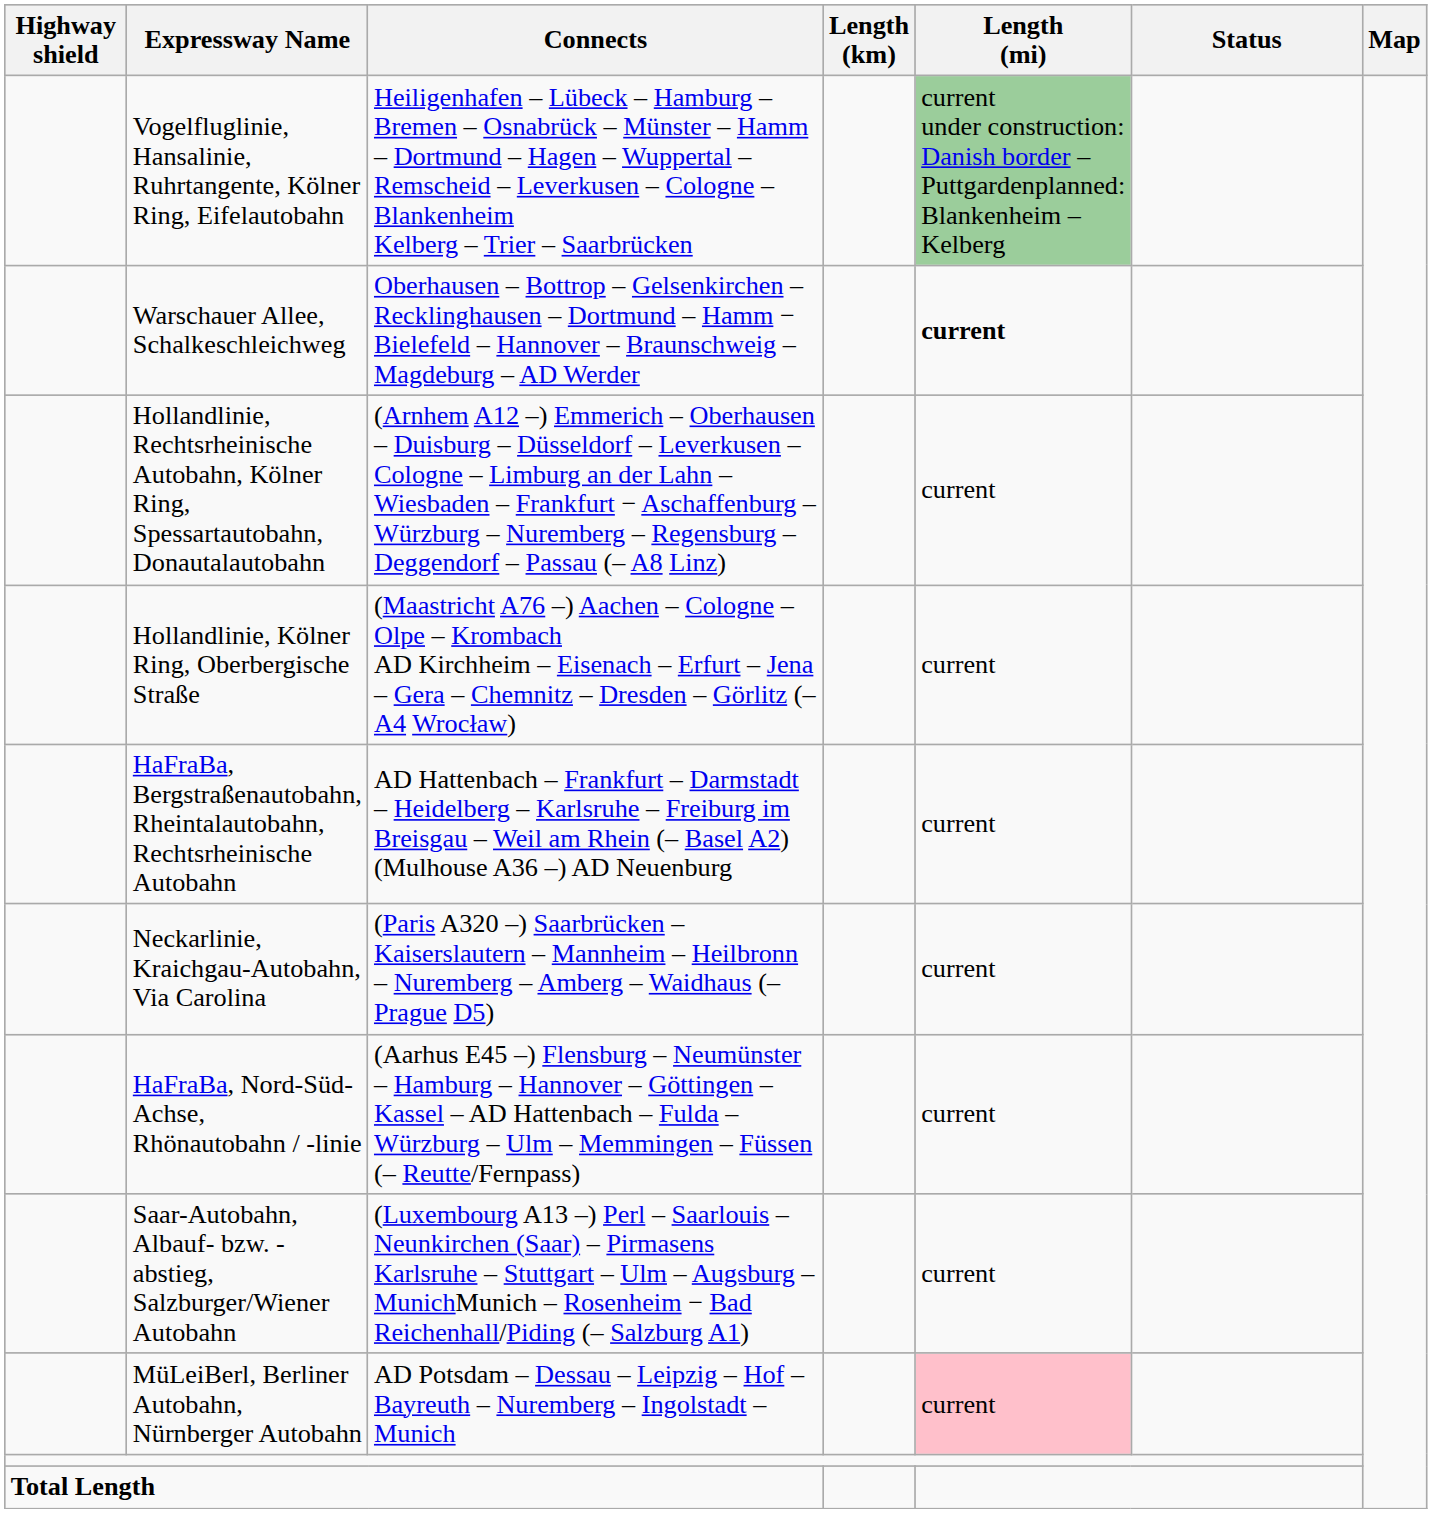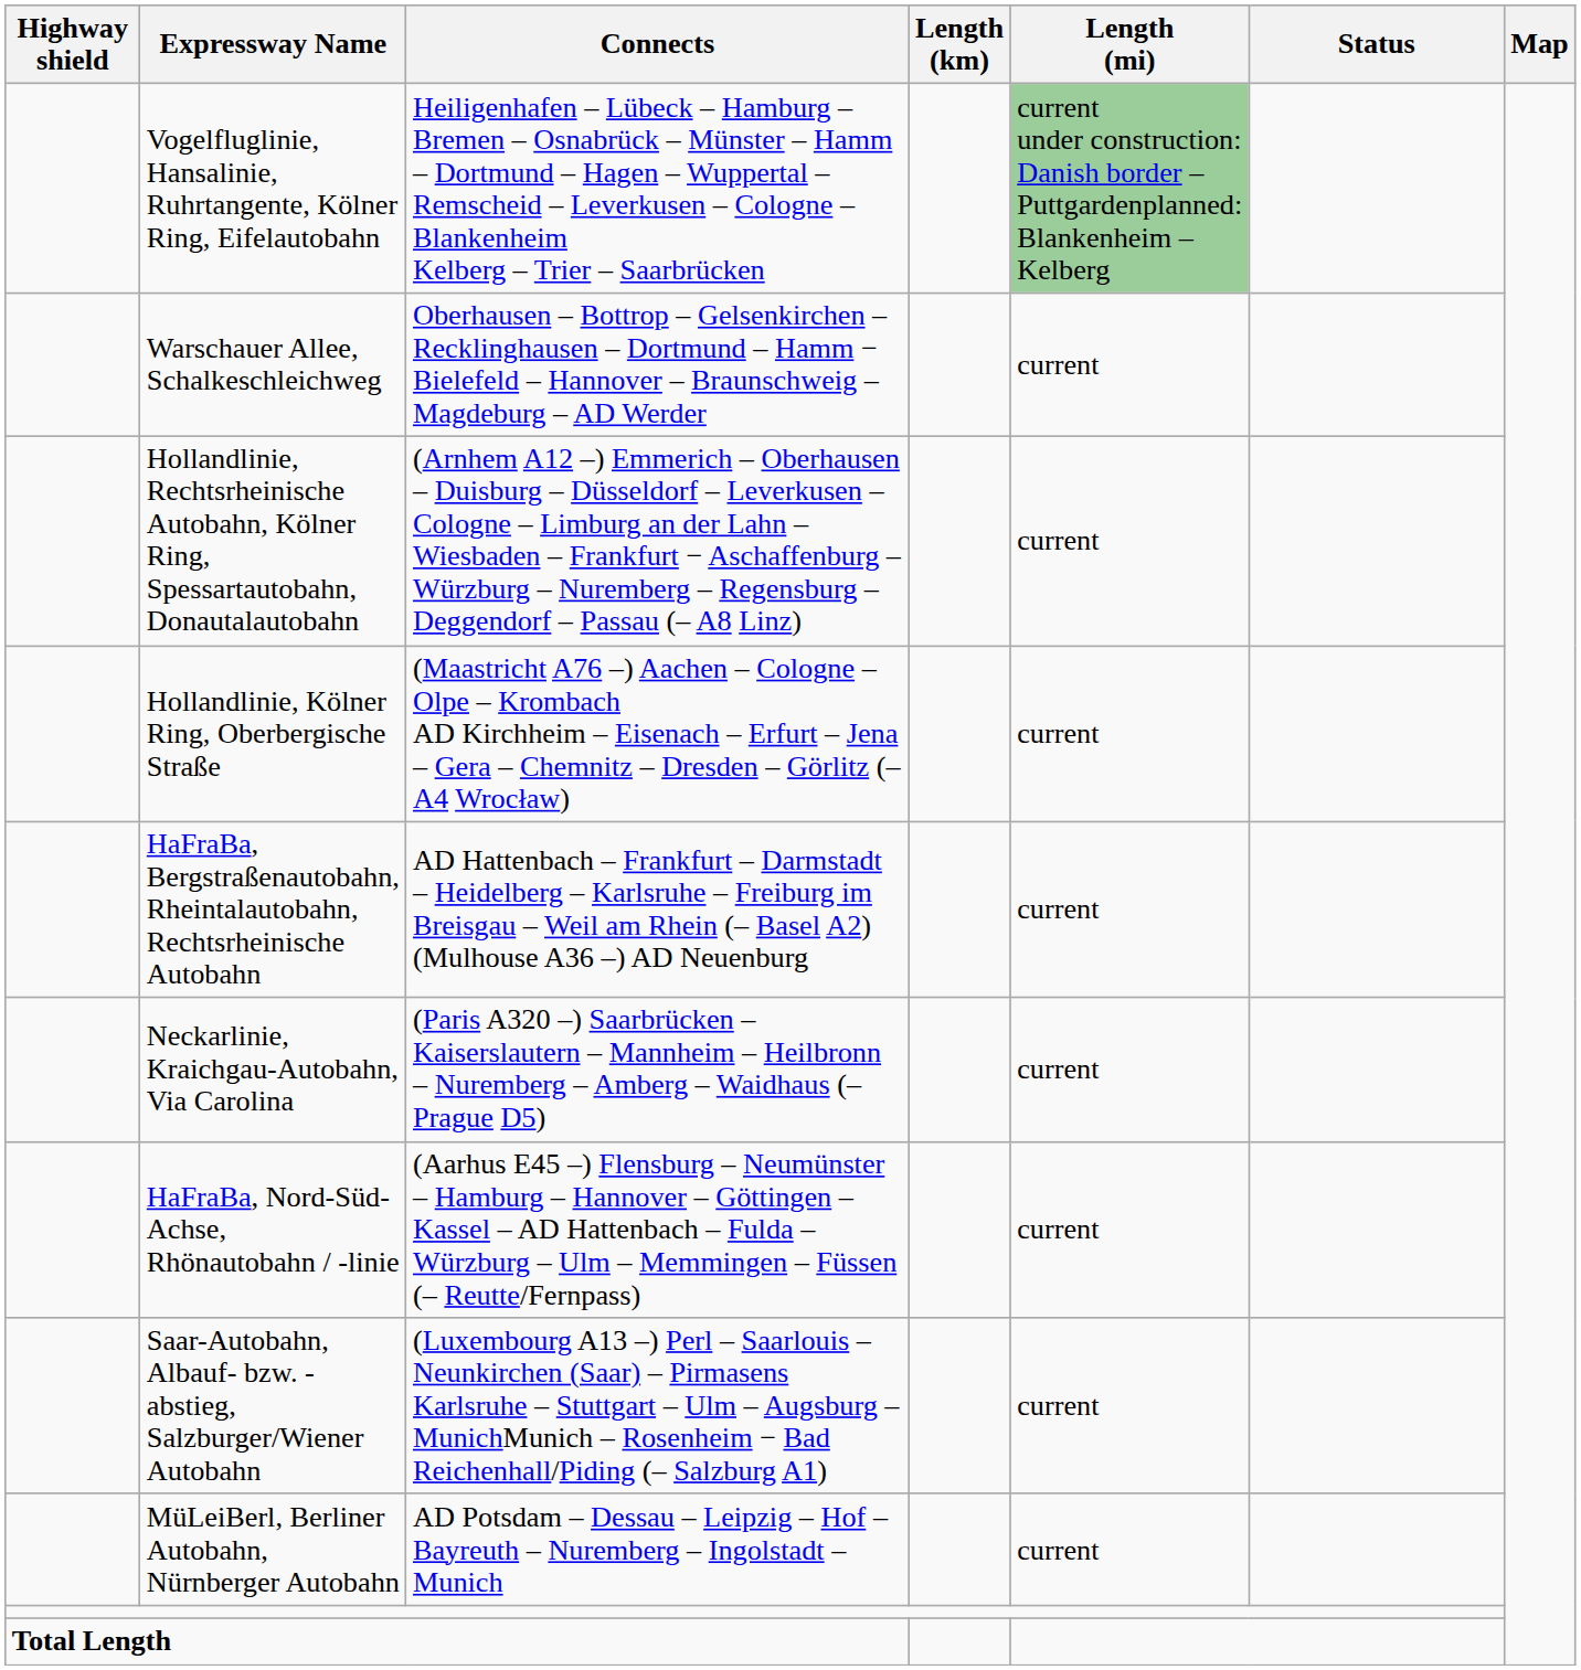Warschauer Allee, Schalkeschleichweg | Length (mi): bold -> normal
MüLeiBerl, Berliner Autobahn, Nürnberger Autobahn | Length (mi): pink background -> no background
